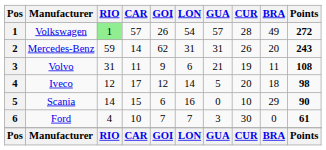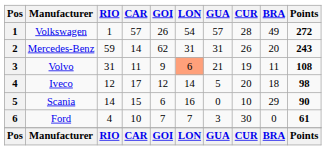Volkswagen | RIO: lightgreen background -> no background
Volvo | LON: no background -> lightsalmon background
